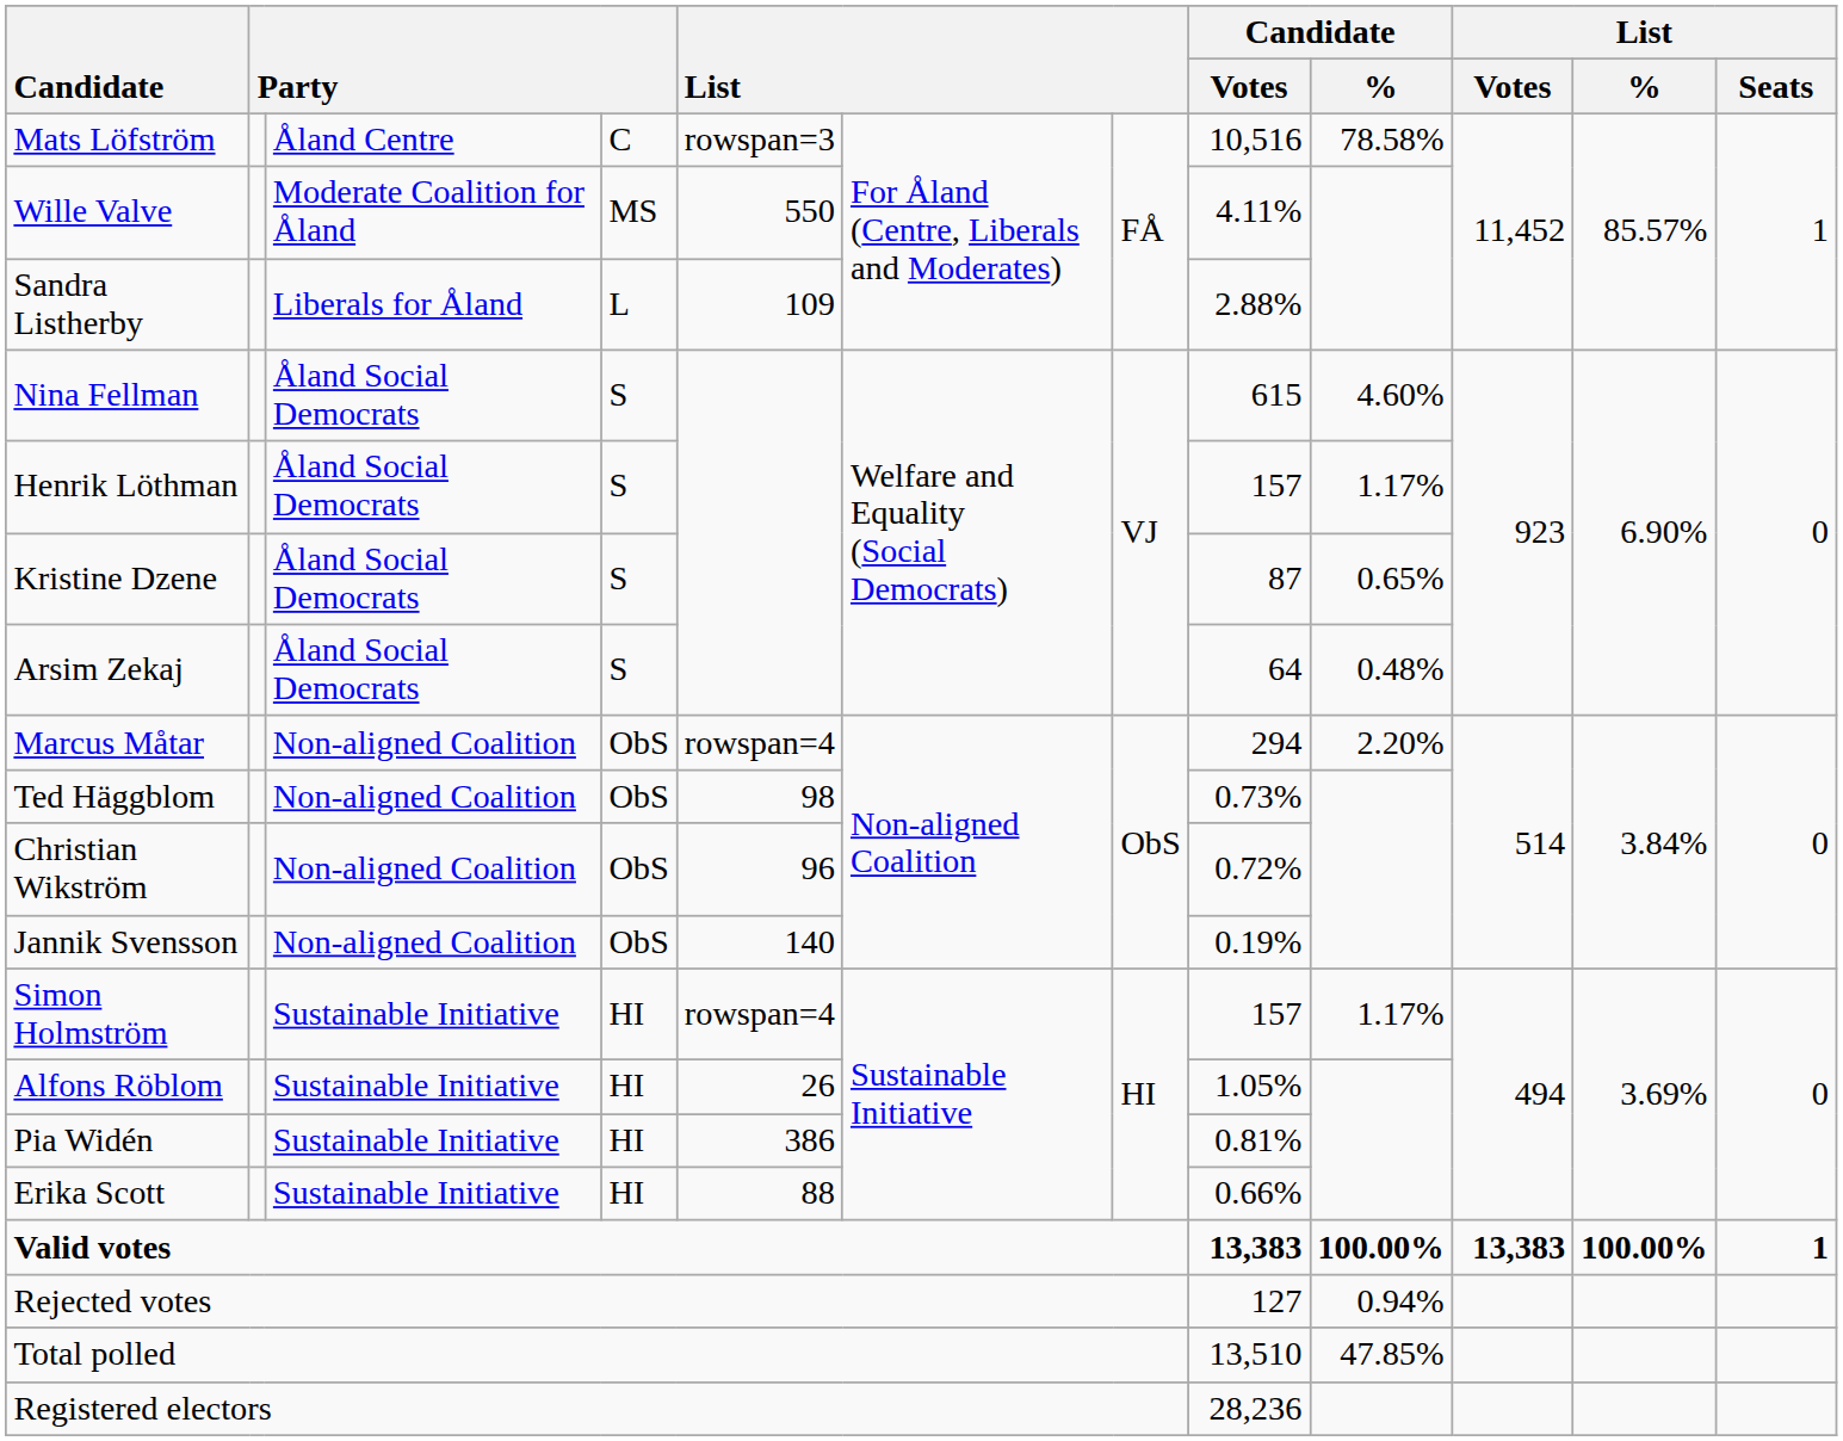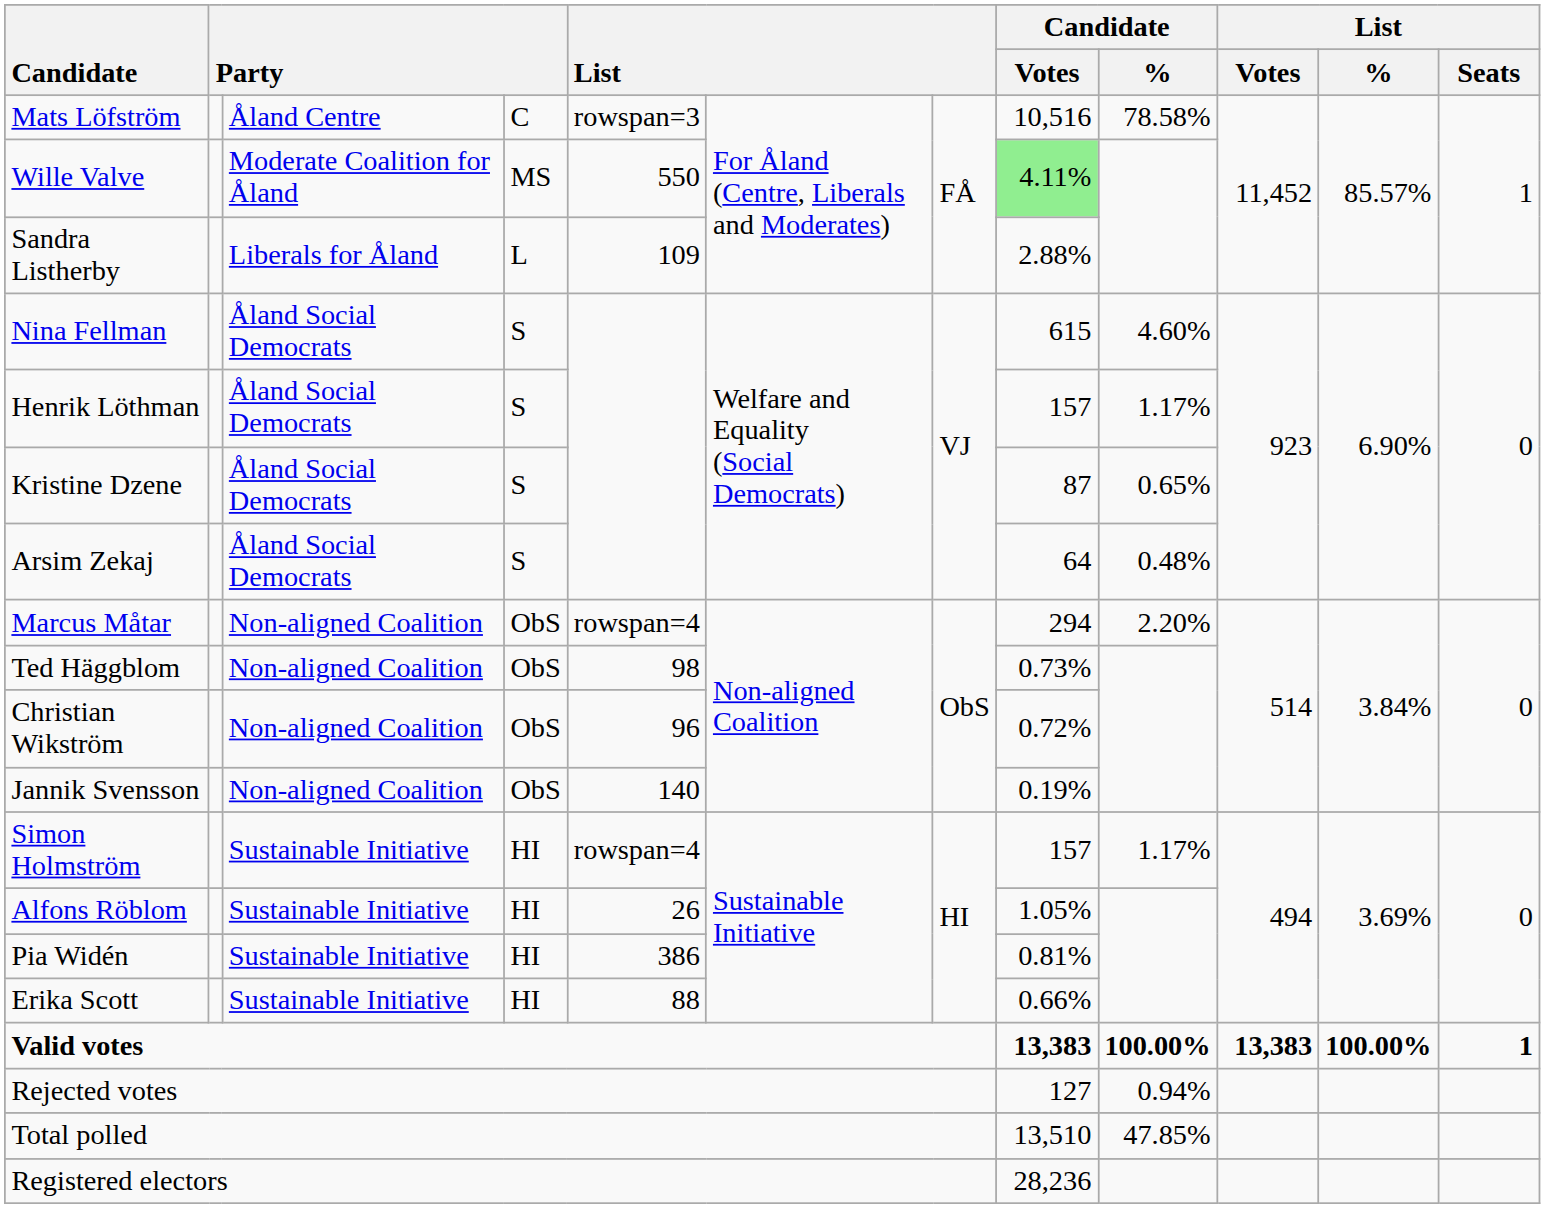Wille Valve | Candidate / Votes: no background -> lightgreen background
